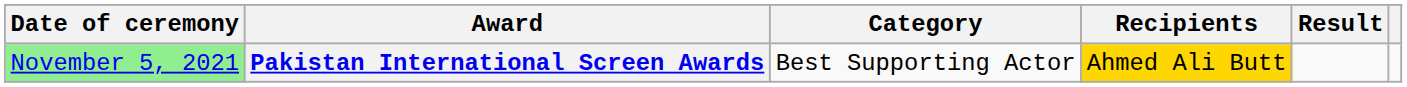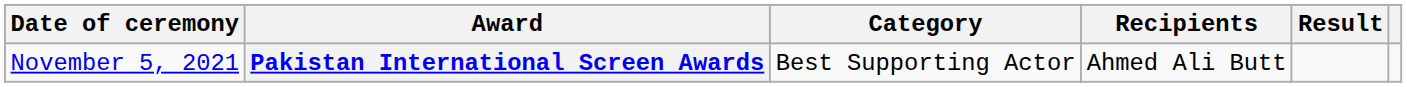Pakistan International Screen Awards | Date of ceremony: lightgreen background -> no background
Pakistan International Screen Awards | Recipients: gold background -> no background
